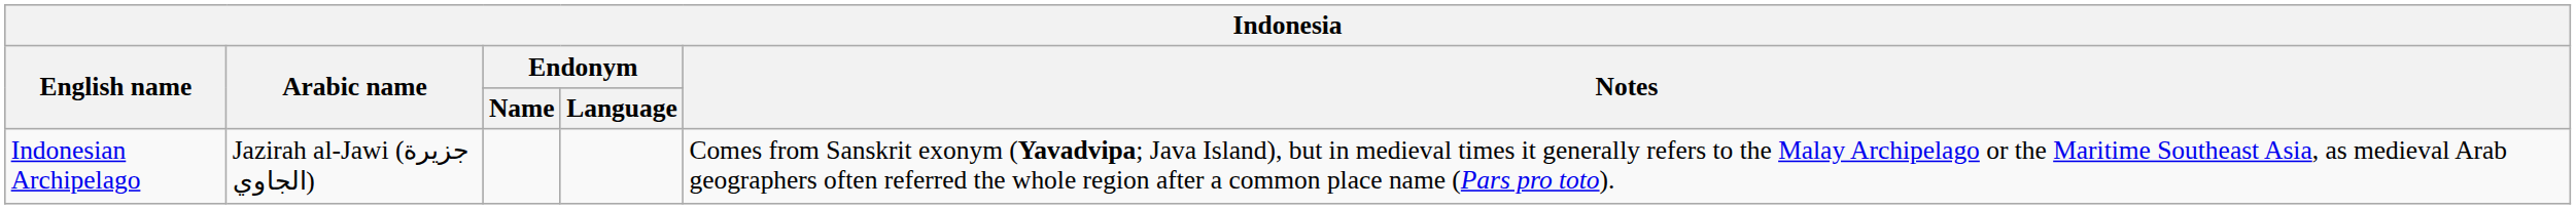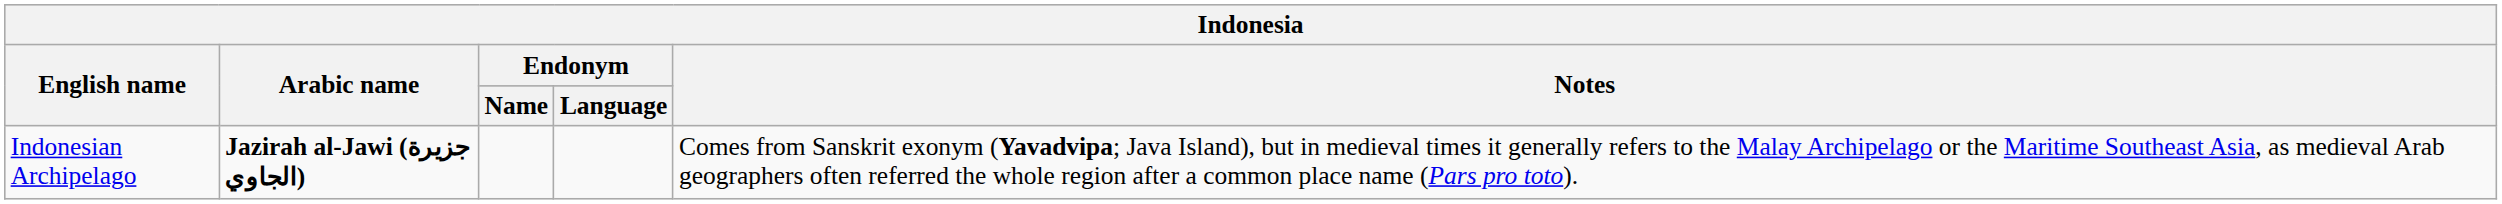Indonesian Archipelago | Arabic name: normal -> bold
